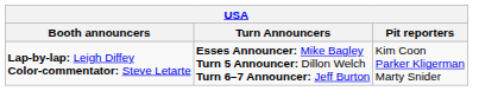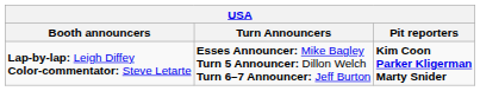Lap-by-lap: Leigh Diffey Color-commentator: Steve Letarte | Pit reporters: normal -> bold
